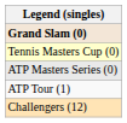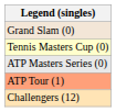row 2 | column 1: bold -> normal
row 5 | column 1: no background -> lightsalmon background
